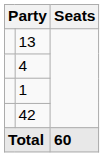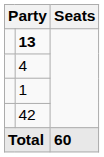13 | column 2: normal -> bold
